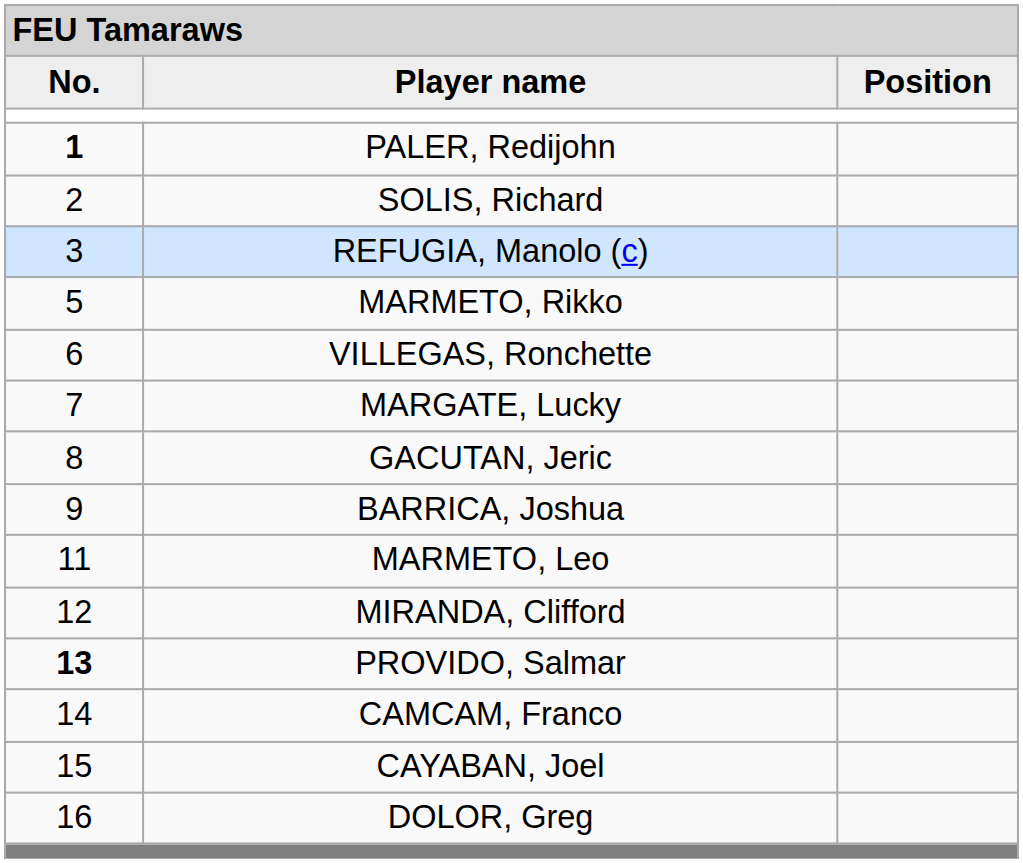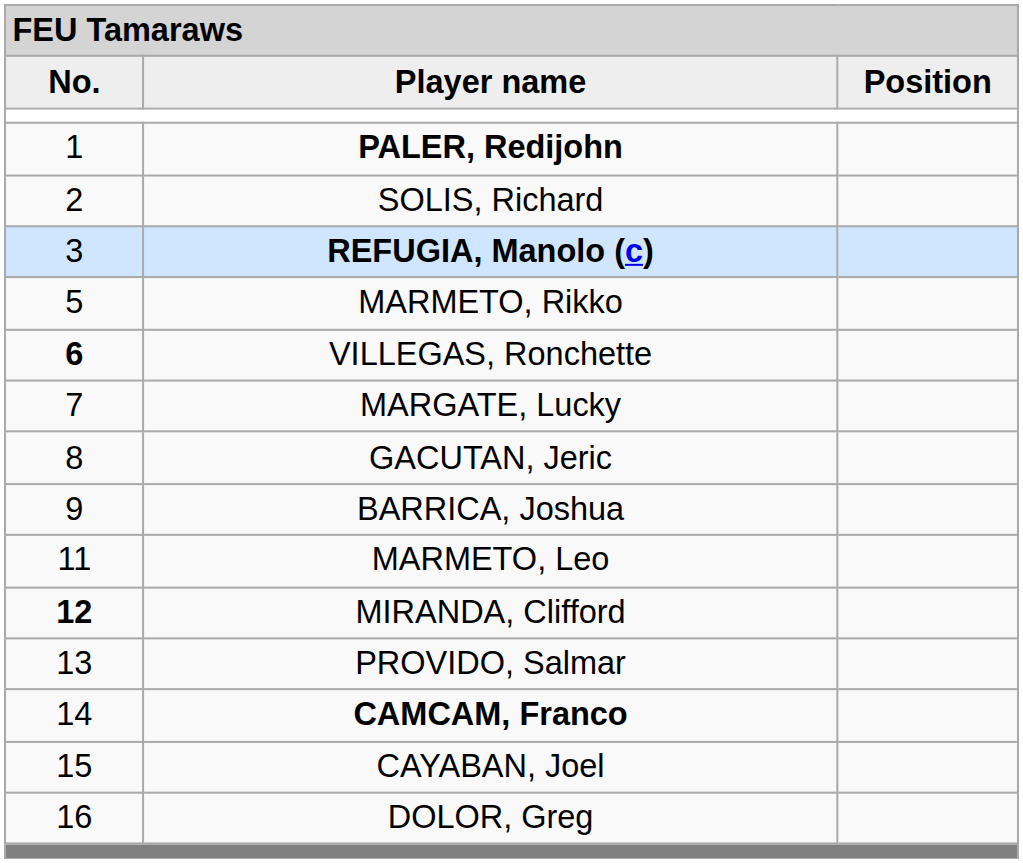PALER, Redijohn | column 1: bold -> normal
PALER, Redijohn | column 2: normal -> bold
REFUGIA, Manolo (c) | column 2: normal -> bold
VILLEGAS, Ronchette | column 1: normal -> bold
MIRANDA, Clifford | column 1: normal -> bold
PROVIDO, Salmar | column 1: bold -> normal
CAMCAM, Franco | column 2: normal -> bold
